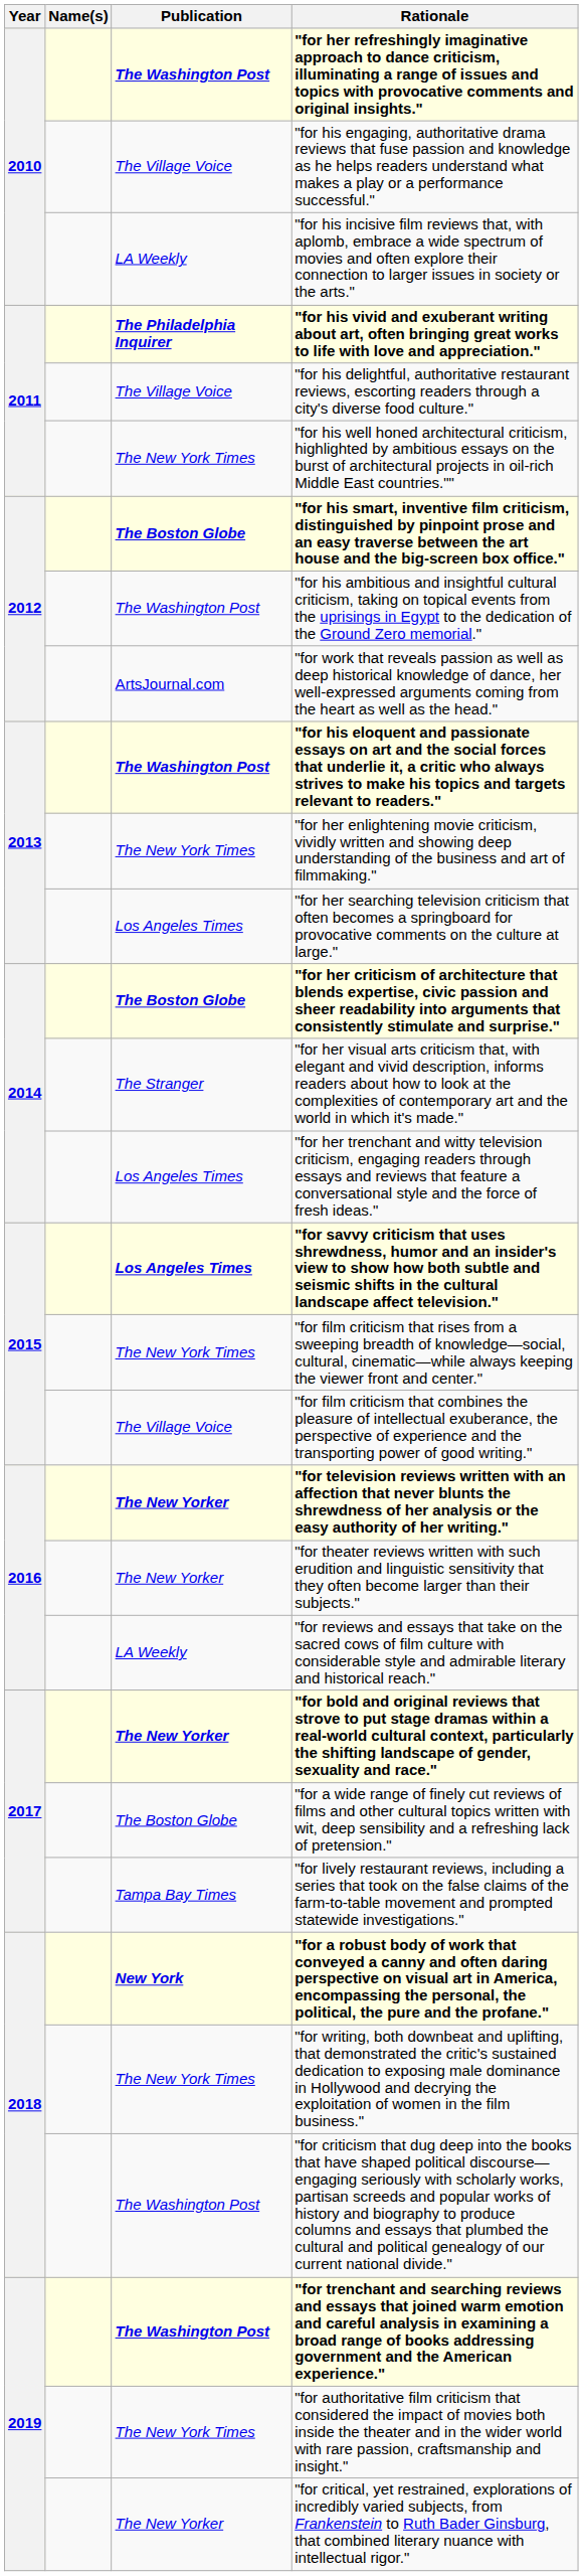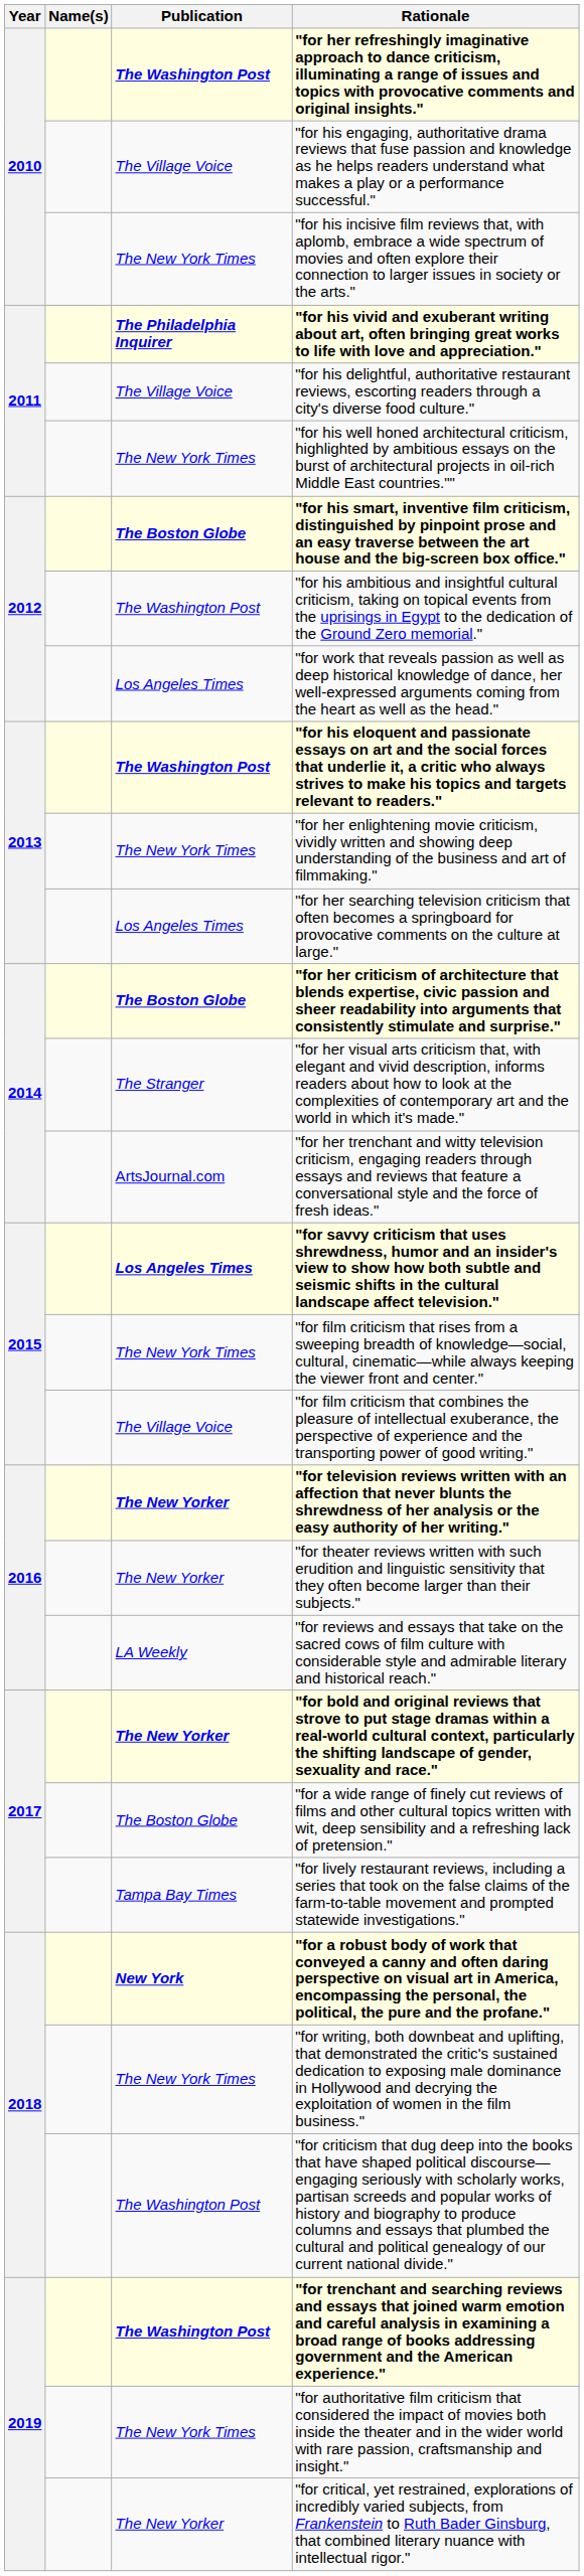row 4 | Publication: LA Weekly -> The New York Times
row 10 | Publication: ArtsJournal.com -> Los Angeles Times
row 16 | Publication: Los Angeles Times -> ArtsJournal.com
